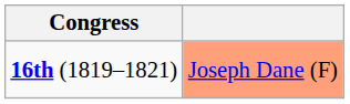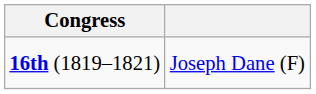16th (1819–1821) | column 2: lightsalmon background -> no background
